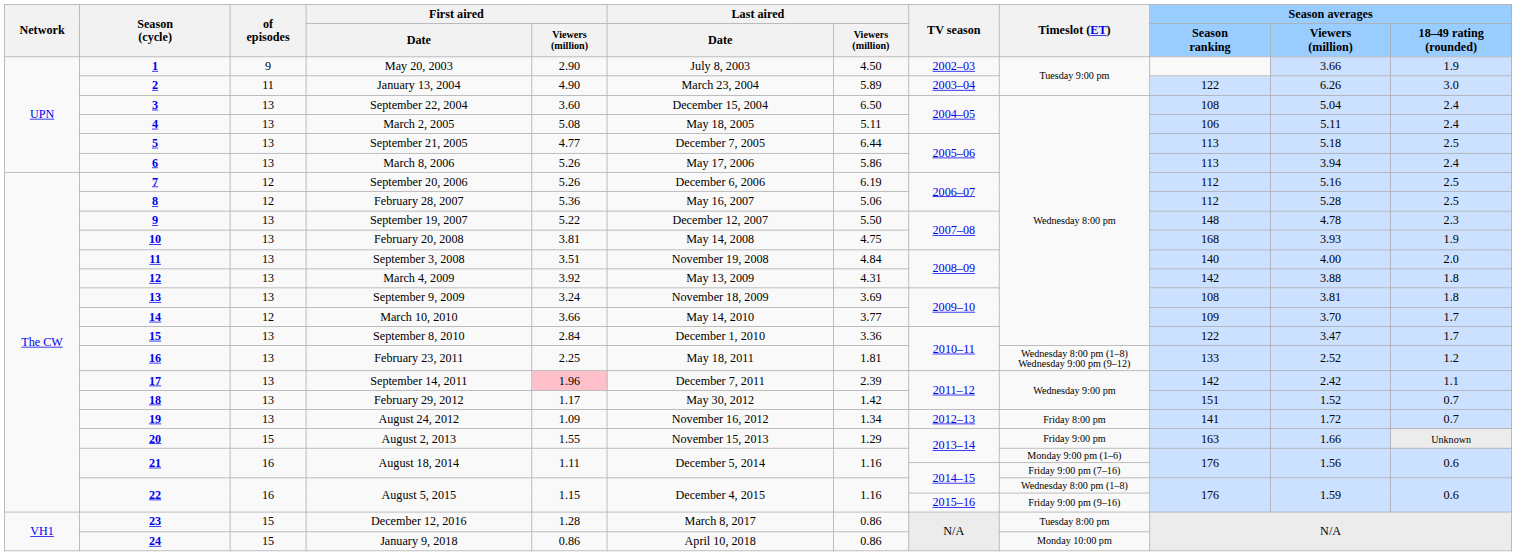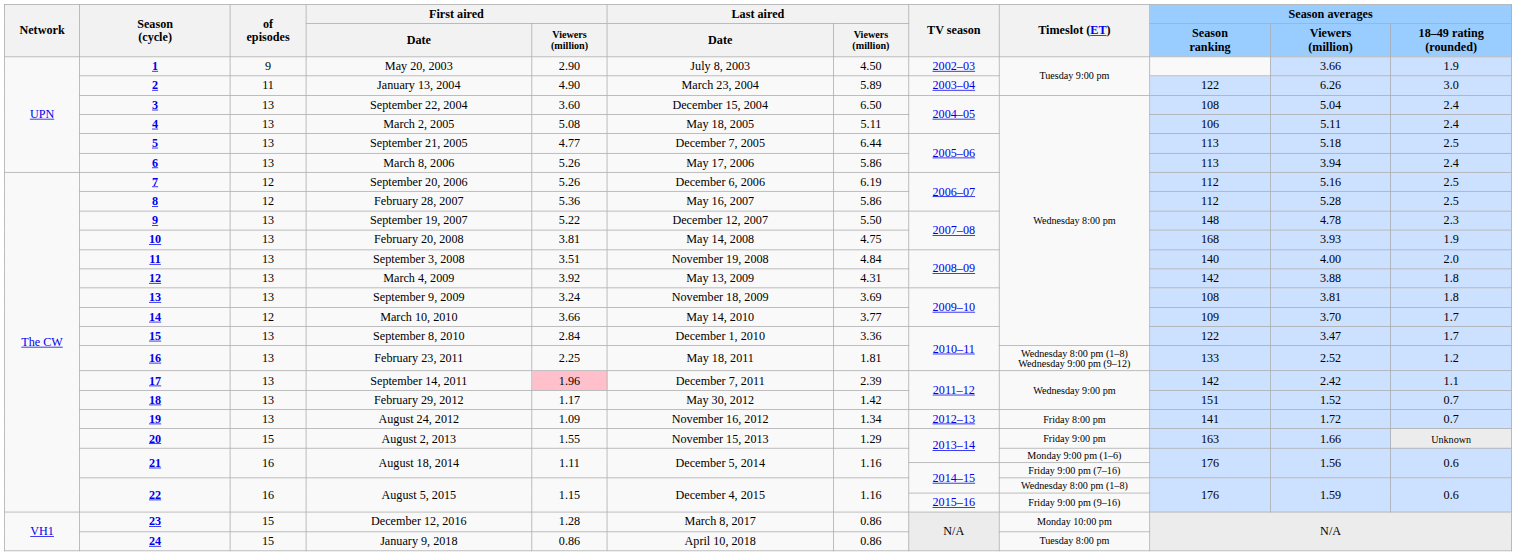8 | Last aired / Viewers (million): 5.06 -> 5.86
23 | Timeslot (ET): Tuesday 8:00 pm -> Monday 10:00 pm
24 | Timeslot (ET): Monday 10:00 pm -> Tuesday 8:00 pm
